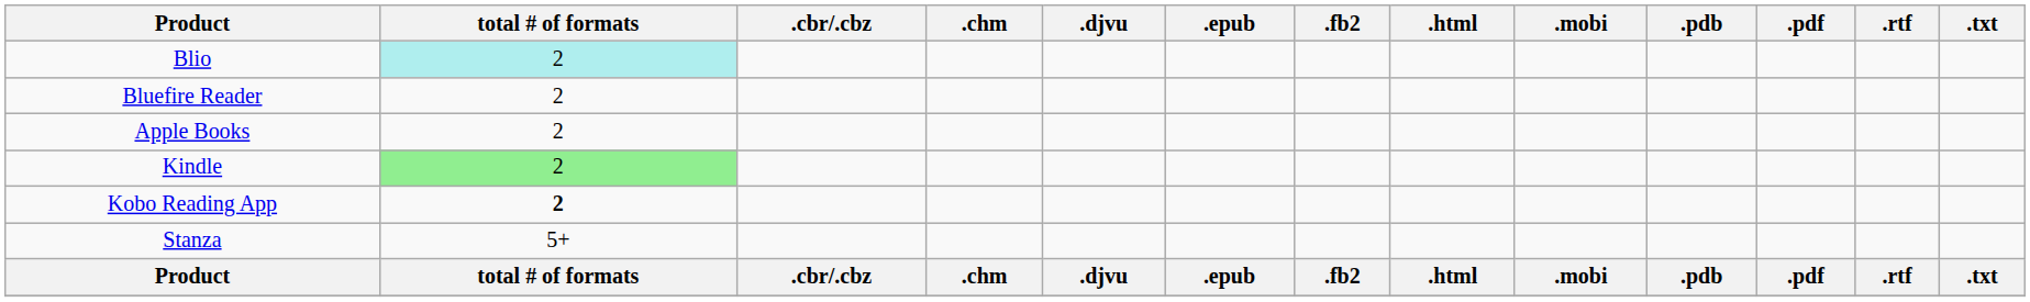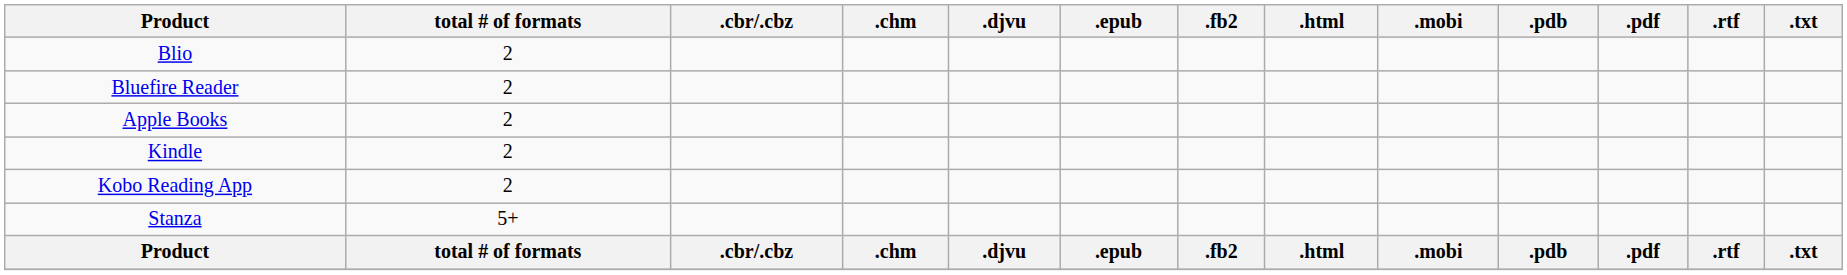Blio | total # of formats: paleturquoise background -> no background
Kindle | total # of formats: lightgreen background -> no background
Kobo Reading App | total # of formats: bold -> normal
